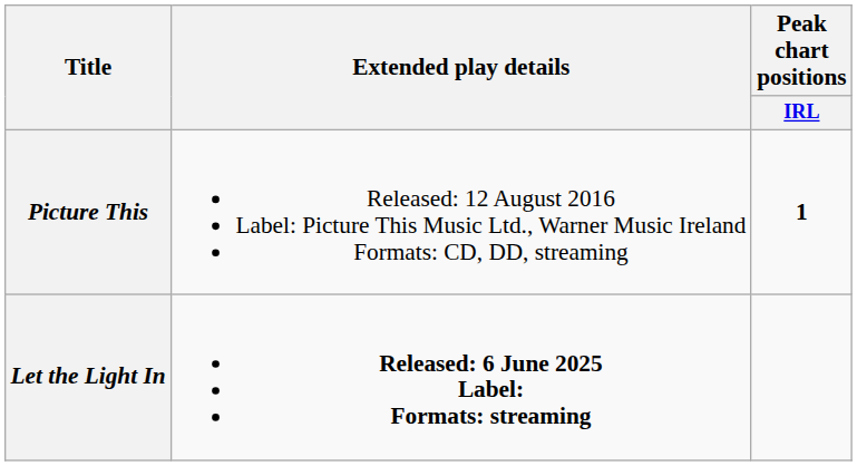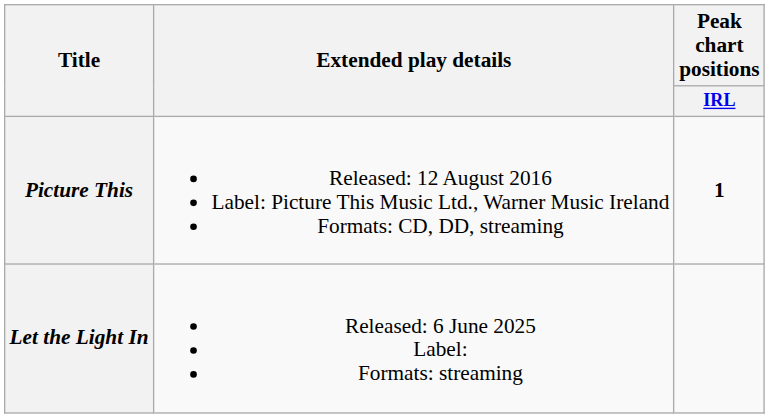Let the Light In | Extended play details: bold -> normal
